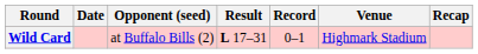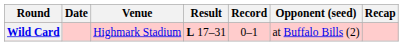columns swapped: Opponent (seed) <-> Venue
